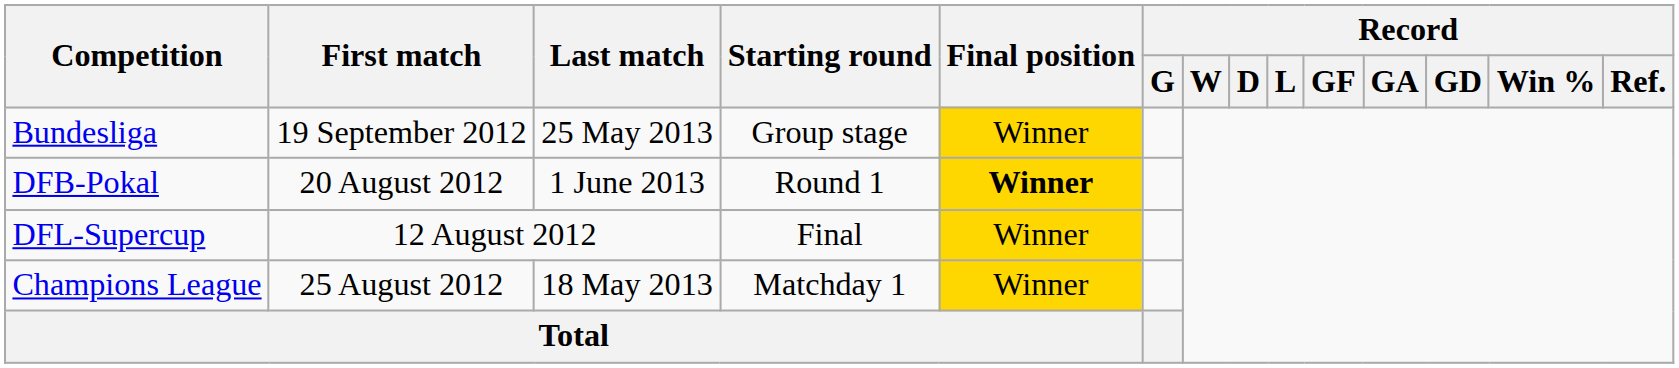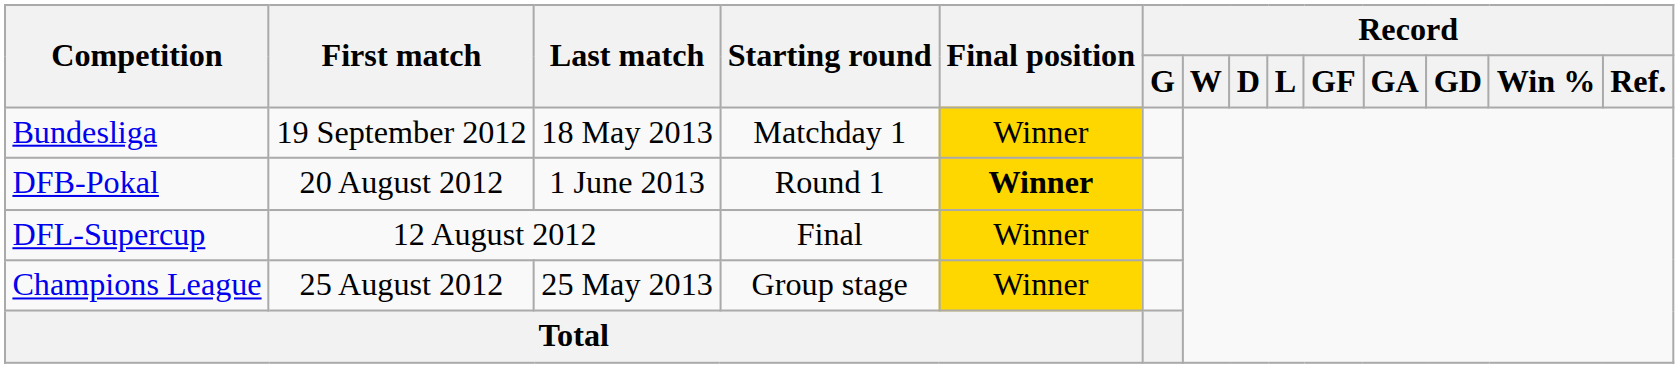Bundesliga | Last match: 25 May 2013 -> 18 May 2013
Bundesliga | Starting round: Group stage -> Matchday 1
Champions League | Last match: 18 May 2013 -> 25 May 2013
Champions League | Starting round: Matchday 1 -> Group stage
